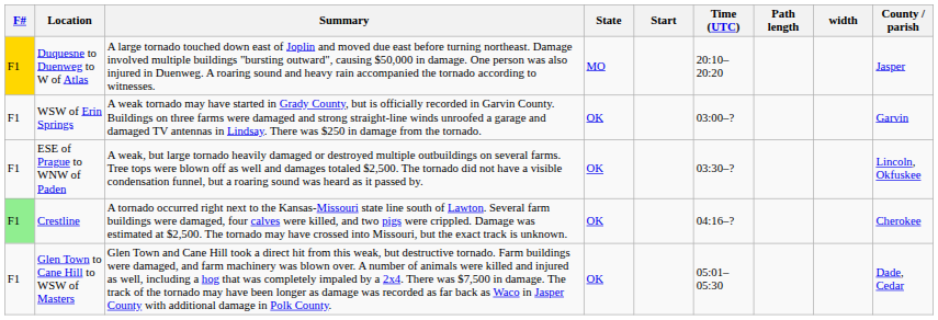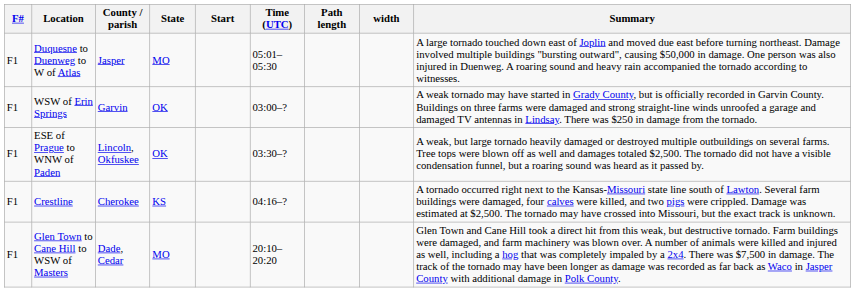columns swapped: County / parish <-> Summary
Duquesne to Duenweg to W of Atlas | F#: gold background -> no background
Duquesne to Duenweg to W of Atlas | Time (UTC): 20:10–20:20 -> 05:01–05:30
Crestline | F#: lightgreen background -> no background
Crestline | State: OK -> KS
Glen Town to Cane Hill to WSW of Masters | State: OK -> MO
Glen Town to Cane Hill to WSW of Masters | Time (UTC): 05:01–05:30 -> 20:10–20:20
